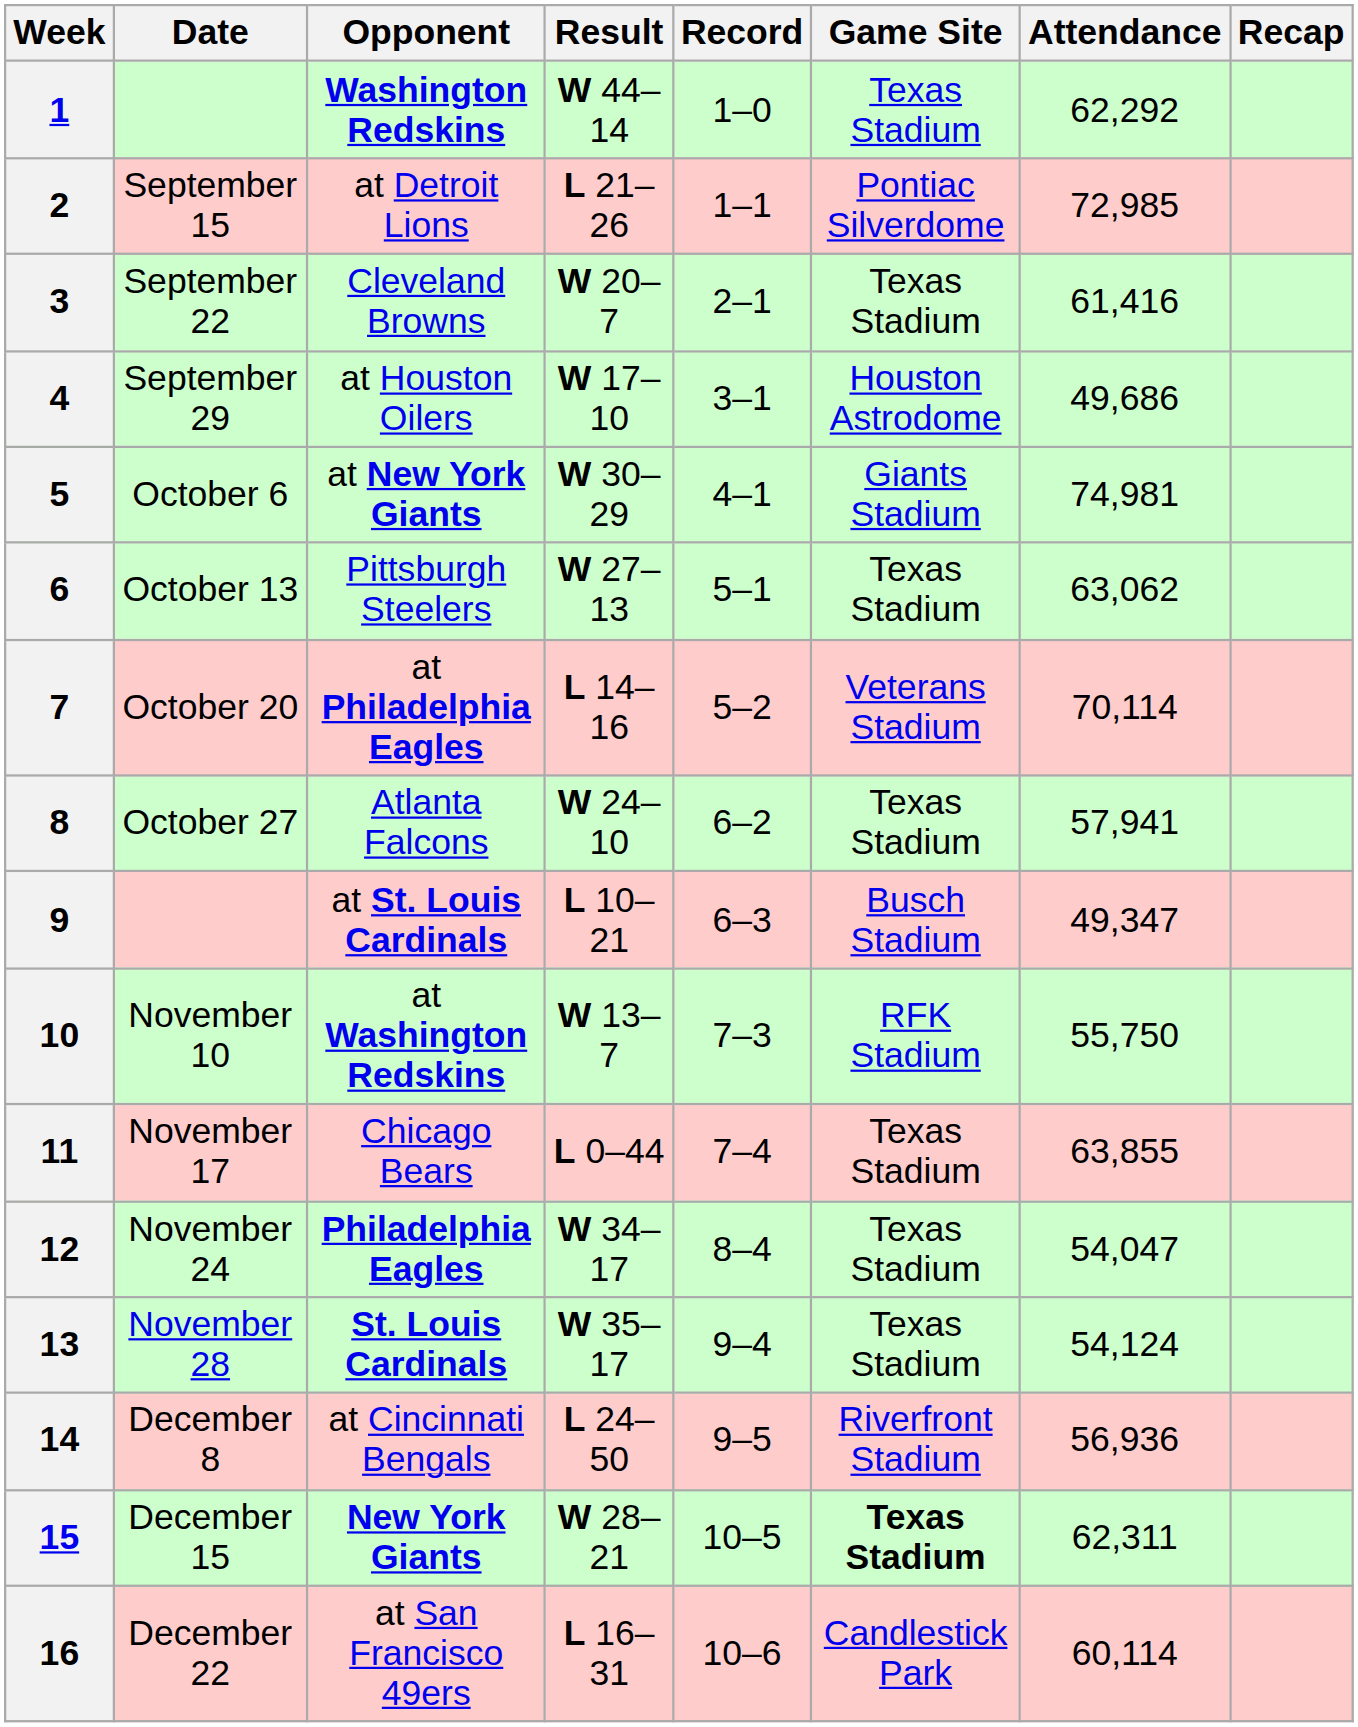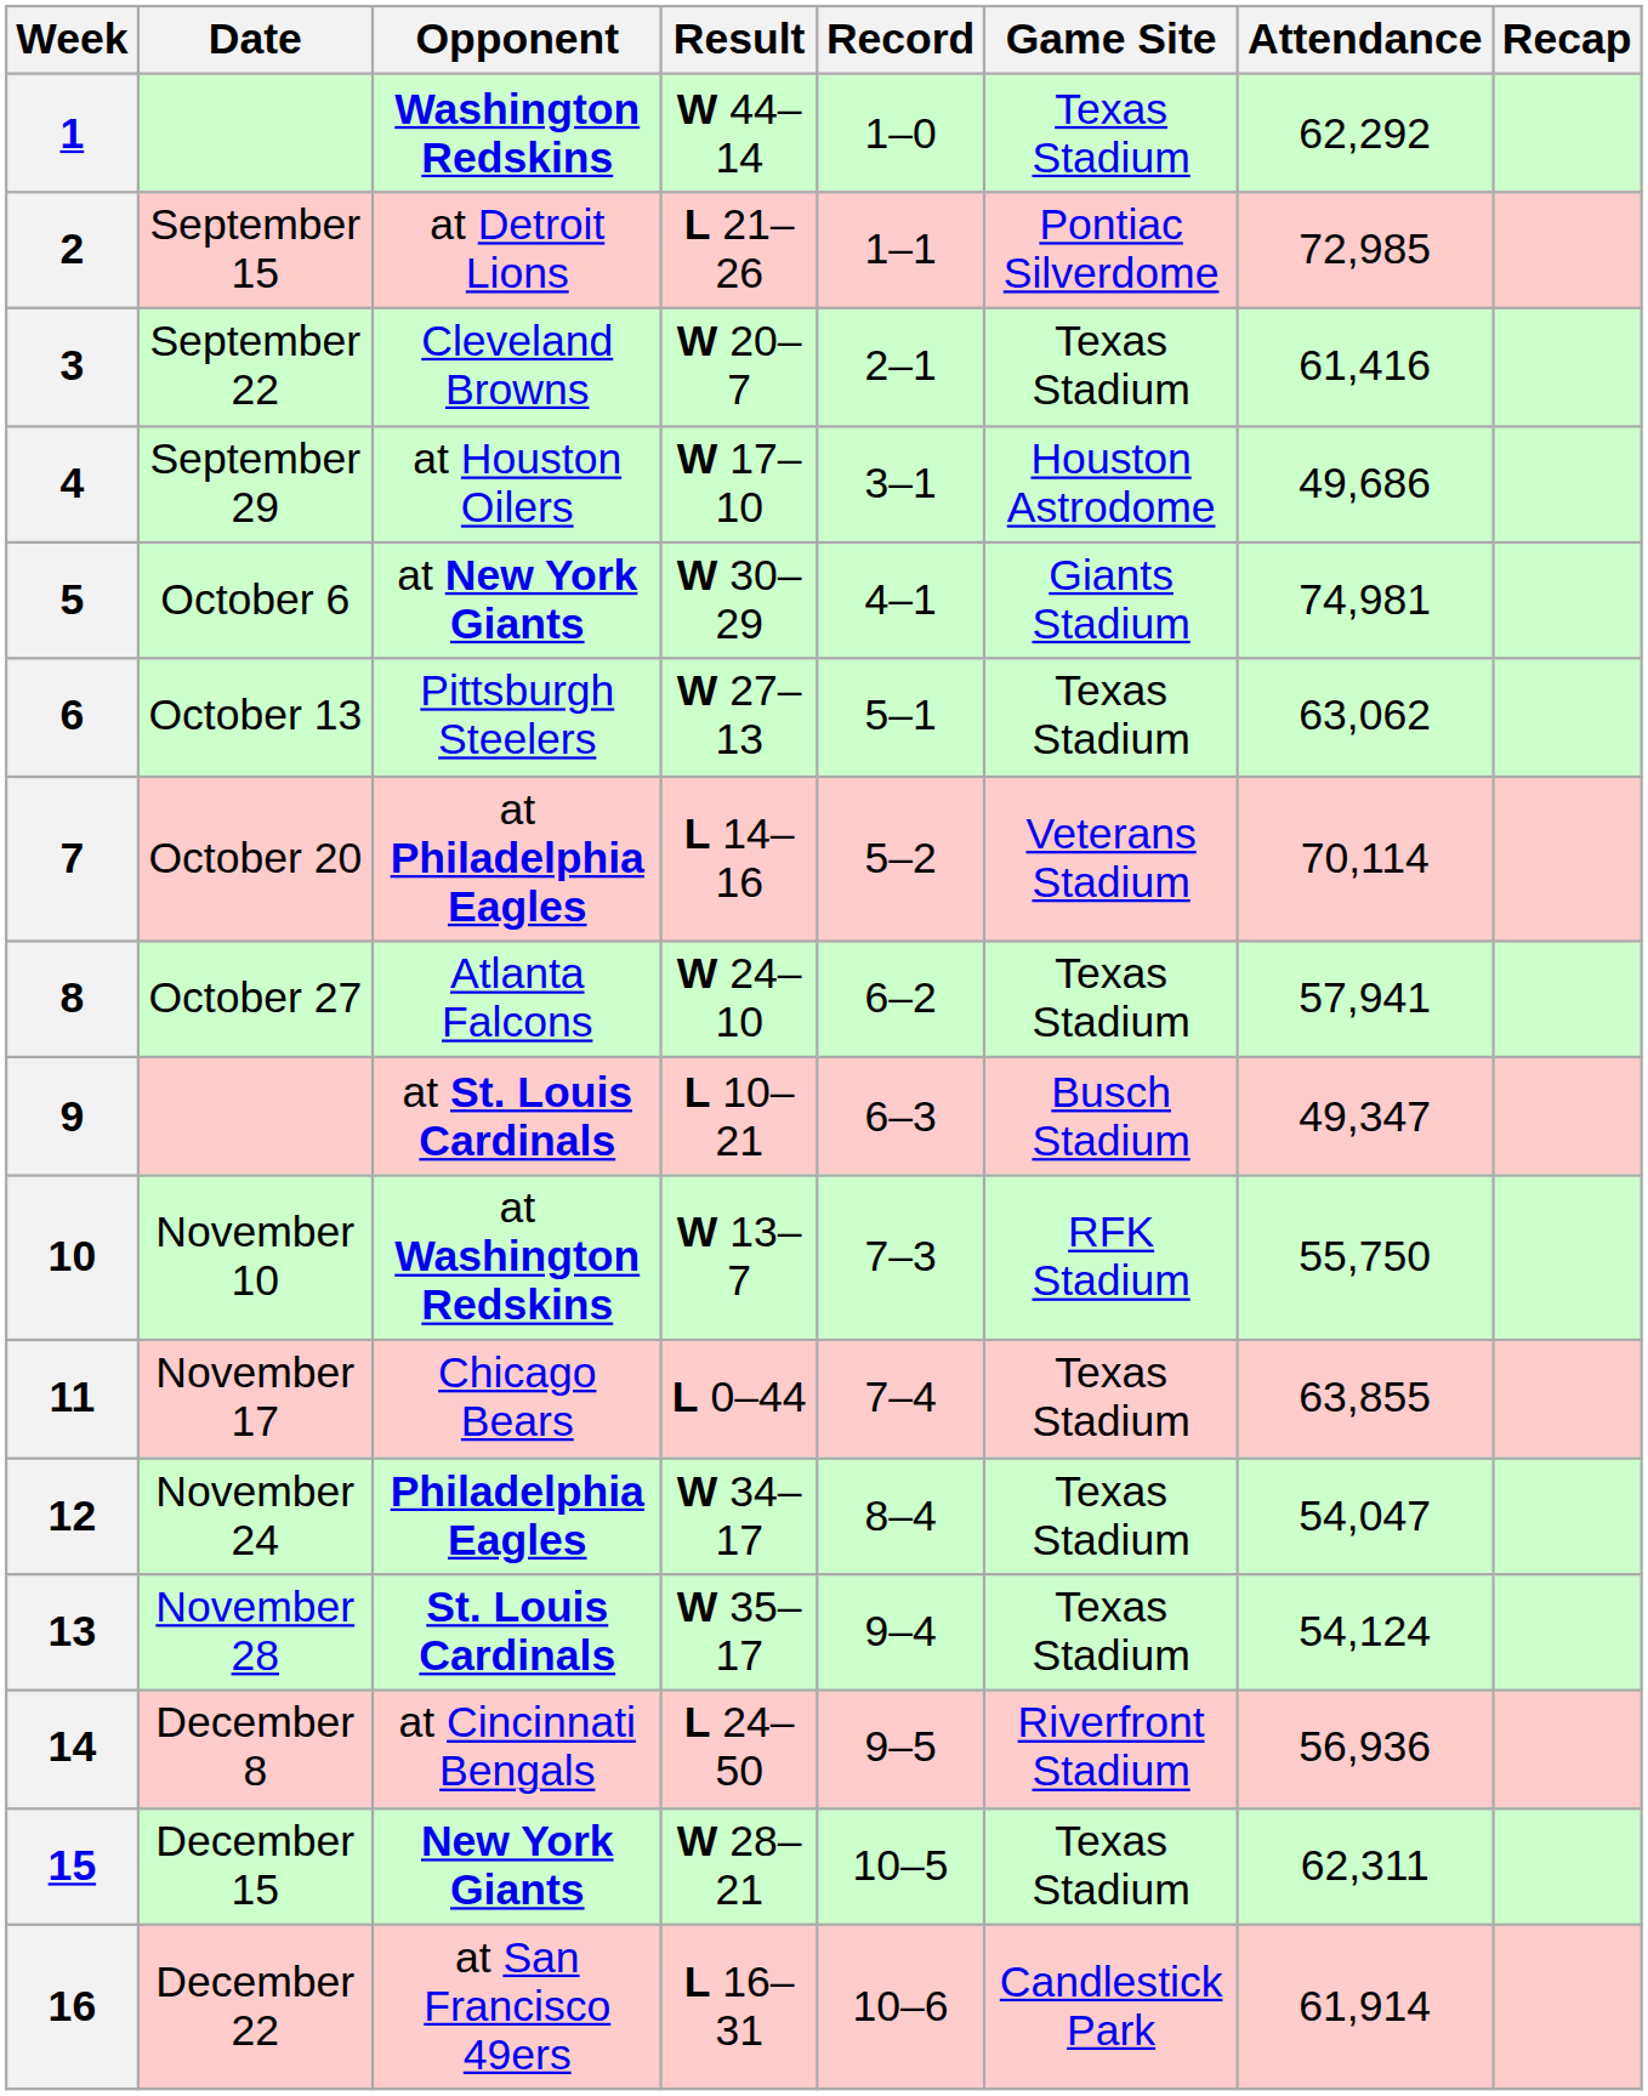15 | Game Site: bold -> normal
16 | Attendance: 60,114 -> 61,914
